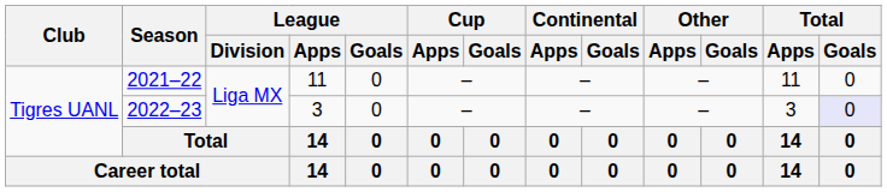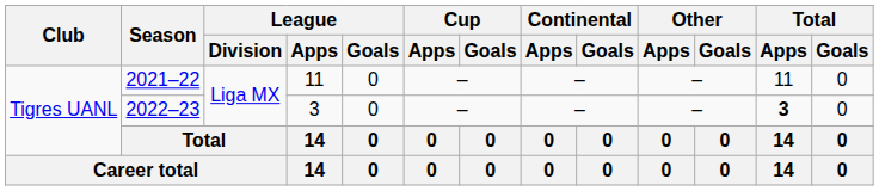2022–23 | Total / Apps: normal -> bold
2022–23 | Total / Goals: lavender background -> no background
